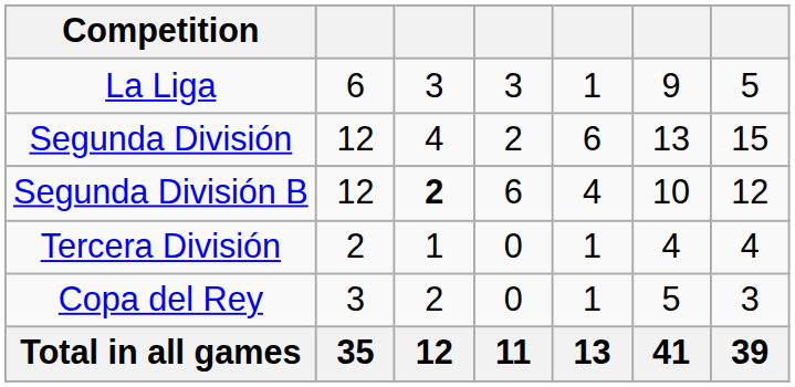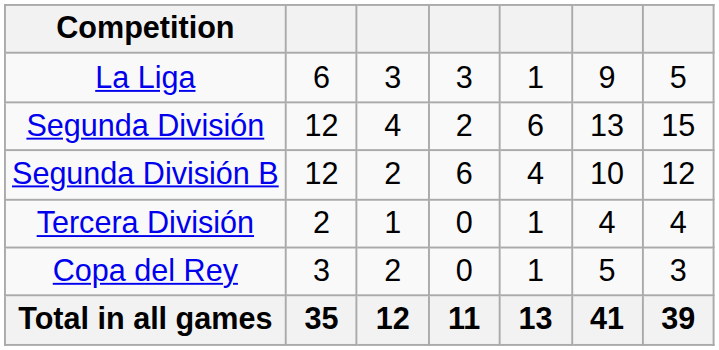Segunda División B | column 3: bold -> normal
